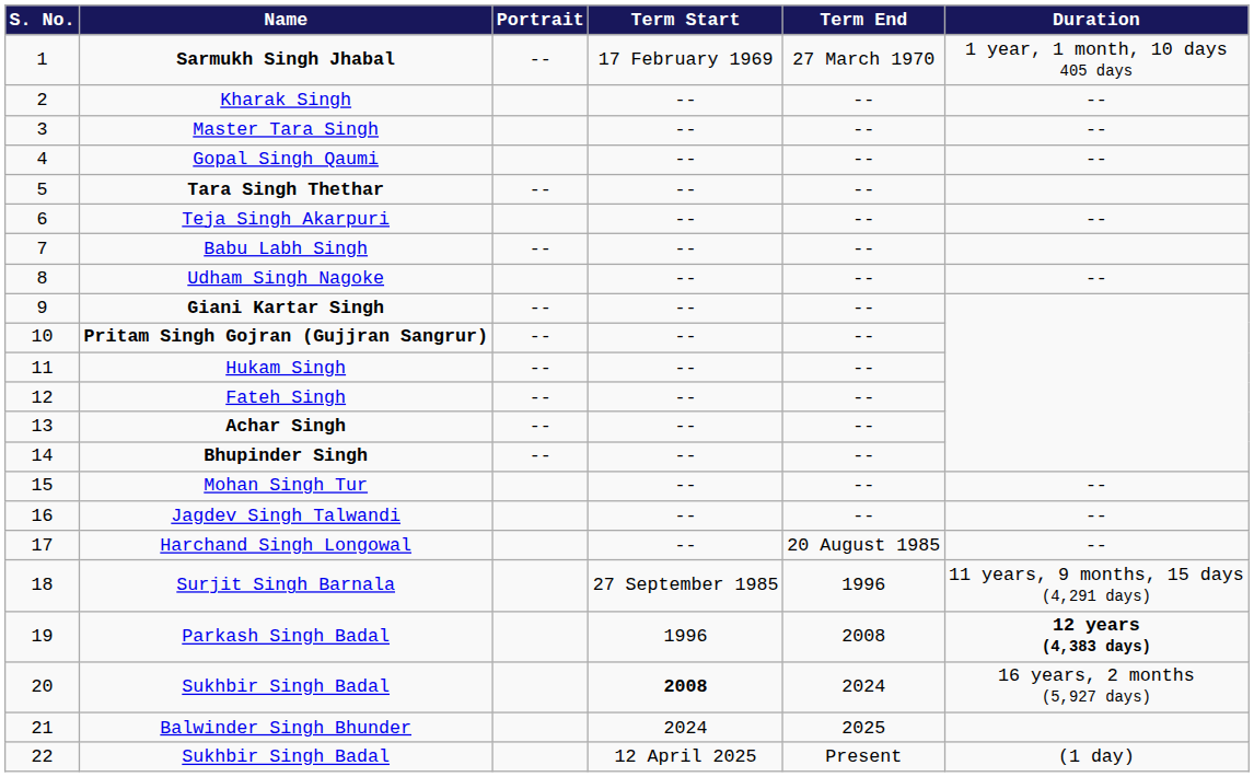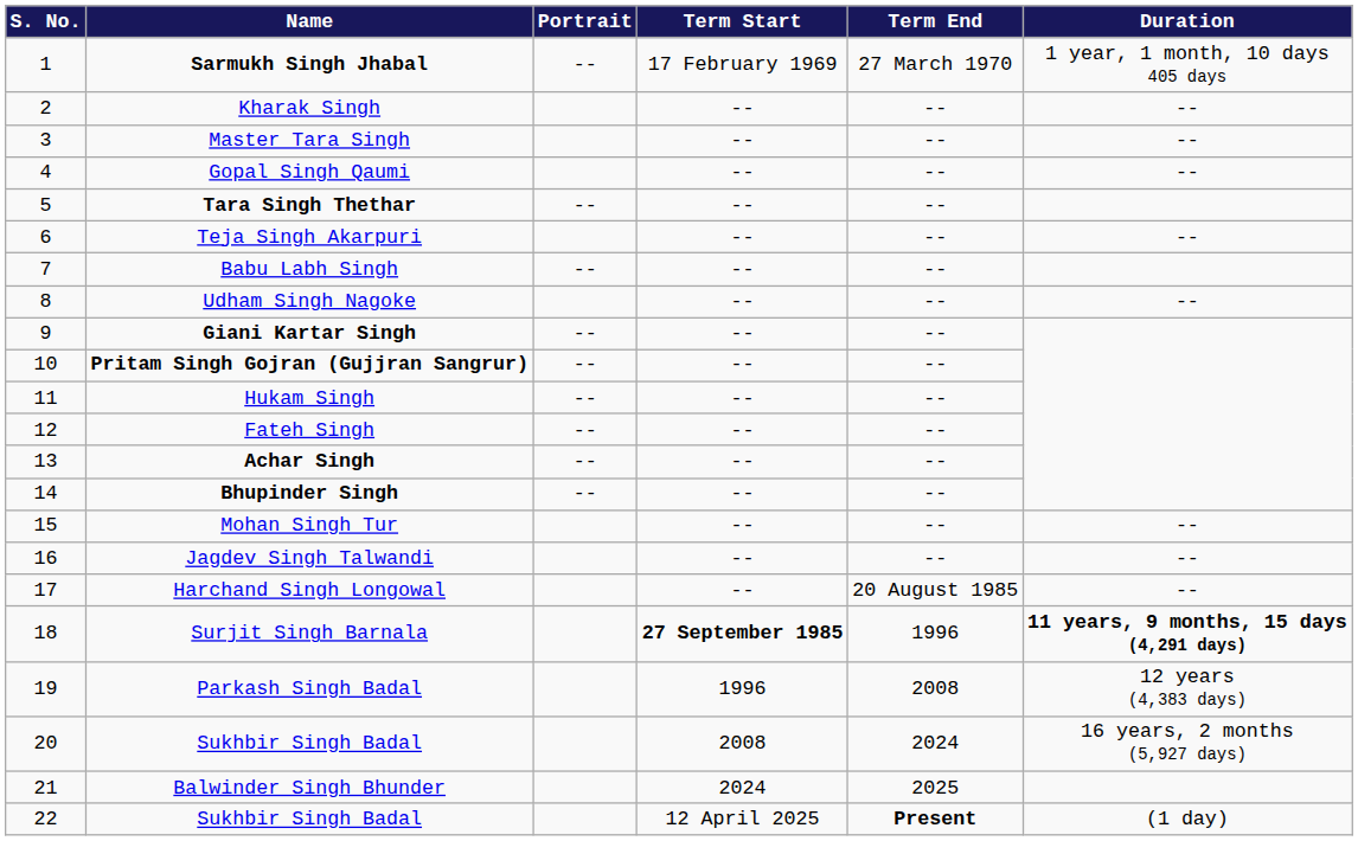Surjit Singh Barnala | Term Start: normal -> bold
Surjit Singh Barnala | Duration: normal -> bold
Parkash Singh Badal | Duration: bold -> normal
20 / Sukhbir Singh Badal | Term Start: bold -> normal
22 / Sukhbir Singh Badal | Term End: normal -> bold
